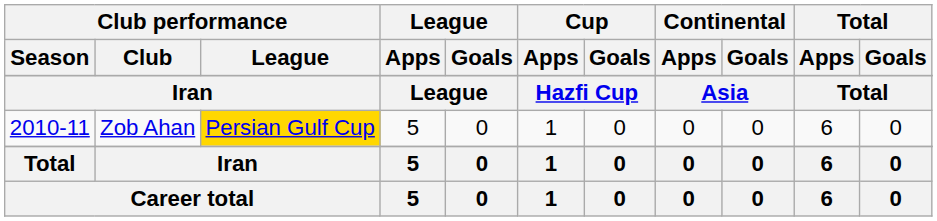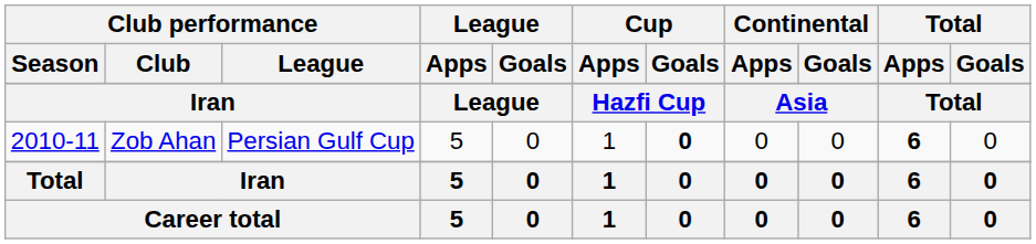Zob Ahan | Club performance / League: gold background -> no background
Zob Ahan | Cup / Goals: normal -> bold
Zob Ahan | Total / Apps: normal -> bold
